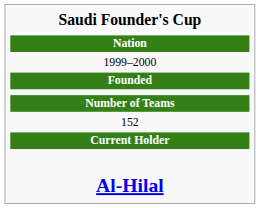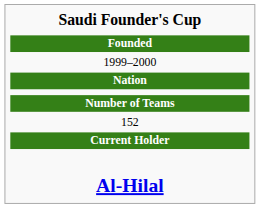row 2 | column 1: Nation -> Founded
row 4 | column 1: Founded -> Nation
